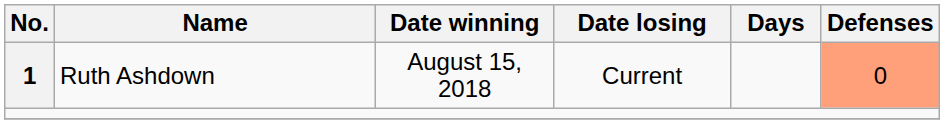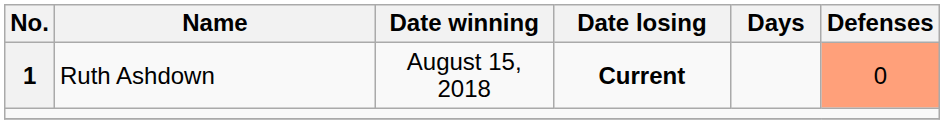Ruth Ashdown | Date losing: normal -> bold
